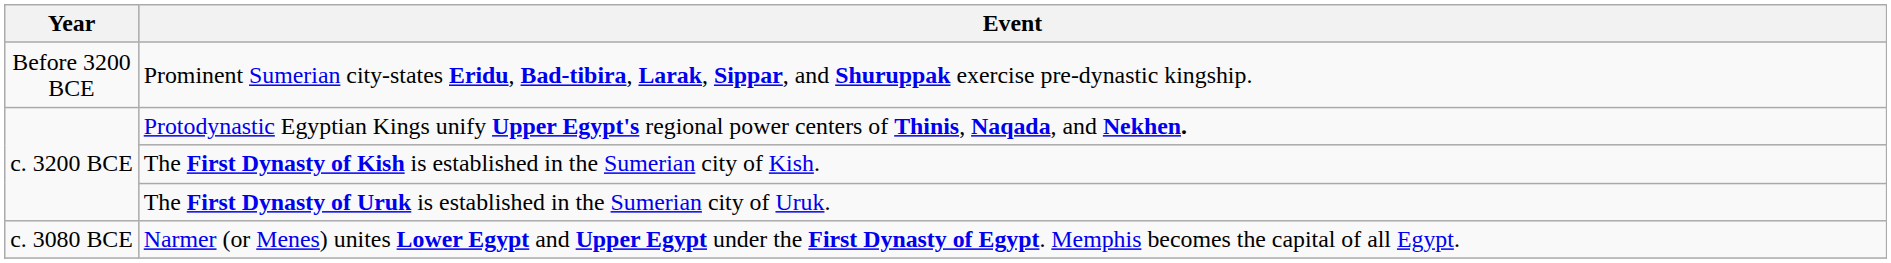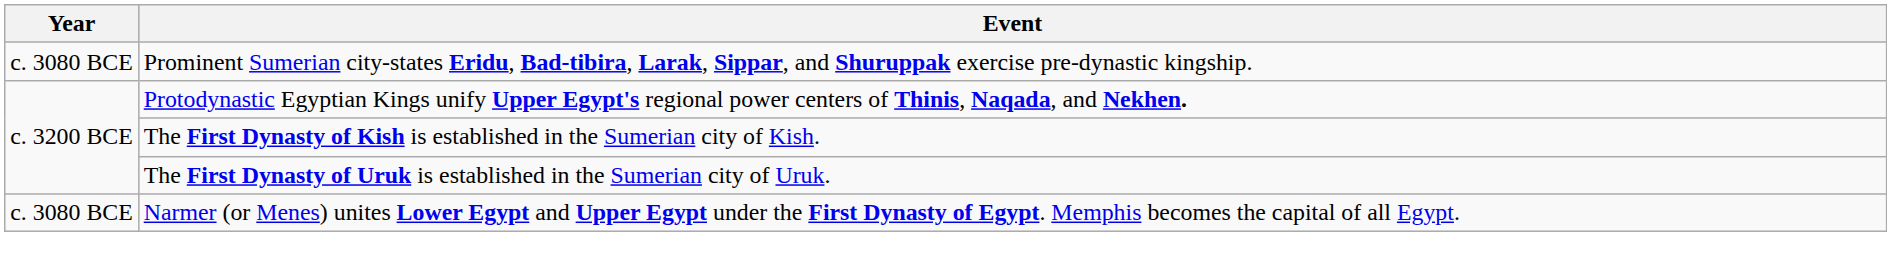row 2 | Year: Before 3200 BCE -> c. 3080 BCE
